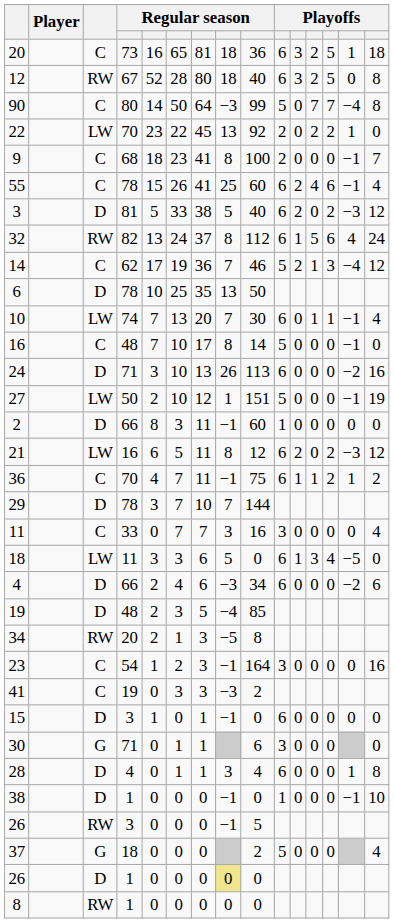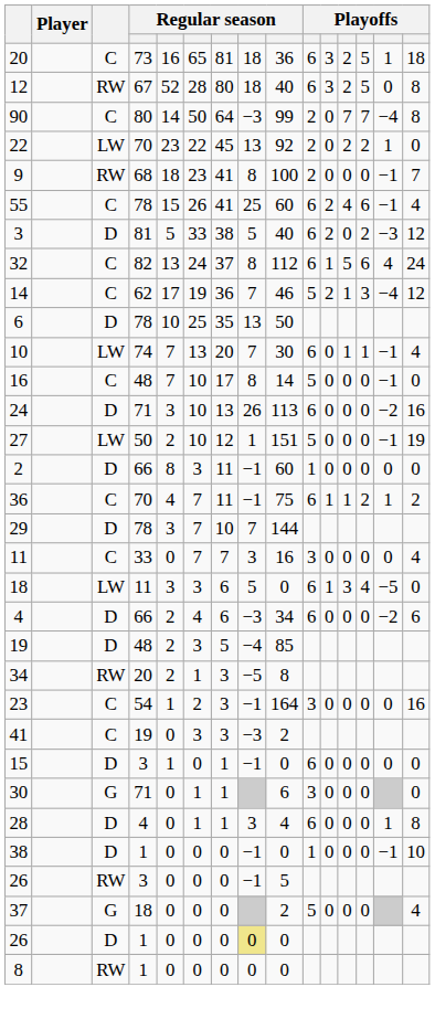90 | column 10: 5 -> 2
9 | column 3: C -> RW
32 | column 3: RW -> C
- row: 21 | LW | 16 | 6 | 5 | 11 | 8 | 12 | 6 | 2 | 0 | 2 | −3 | 12
